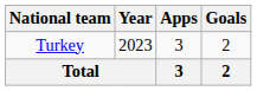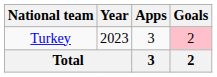Turkey | Goals: no background -> pink background
